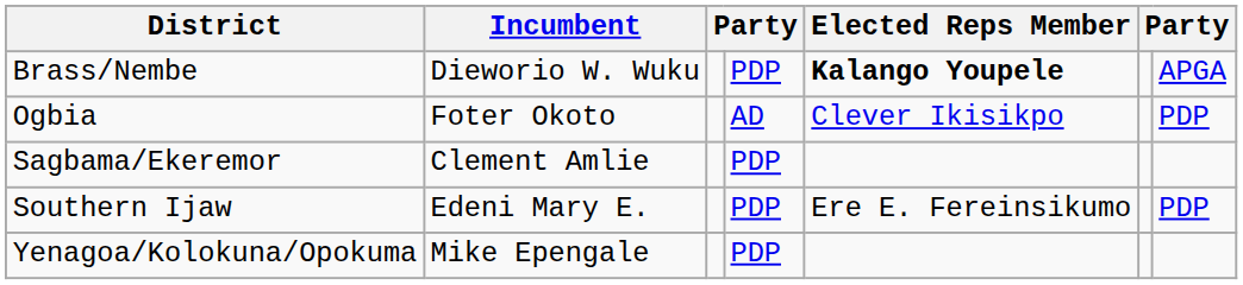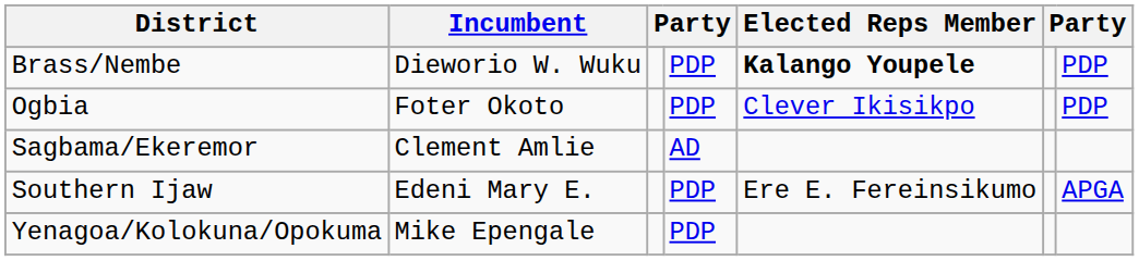Brass/Nembe | column 7: APGA -> PDP
Ogbia | column 4: AD -> PDP
Sagbama/Ekeremor | column 4: PDP -> AD
Southern Ijaw | column 7: PDP -> APGA
